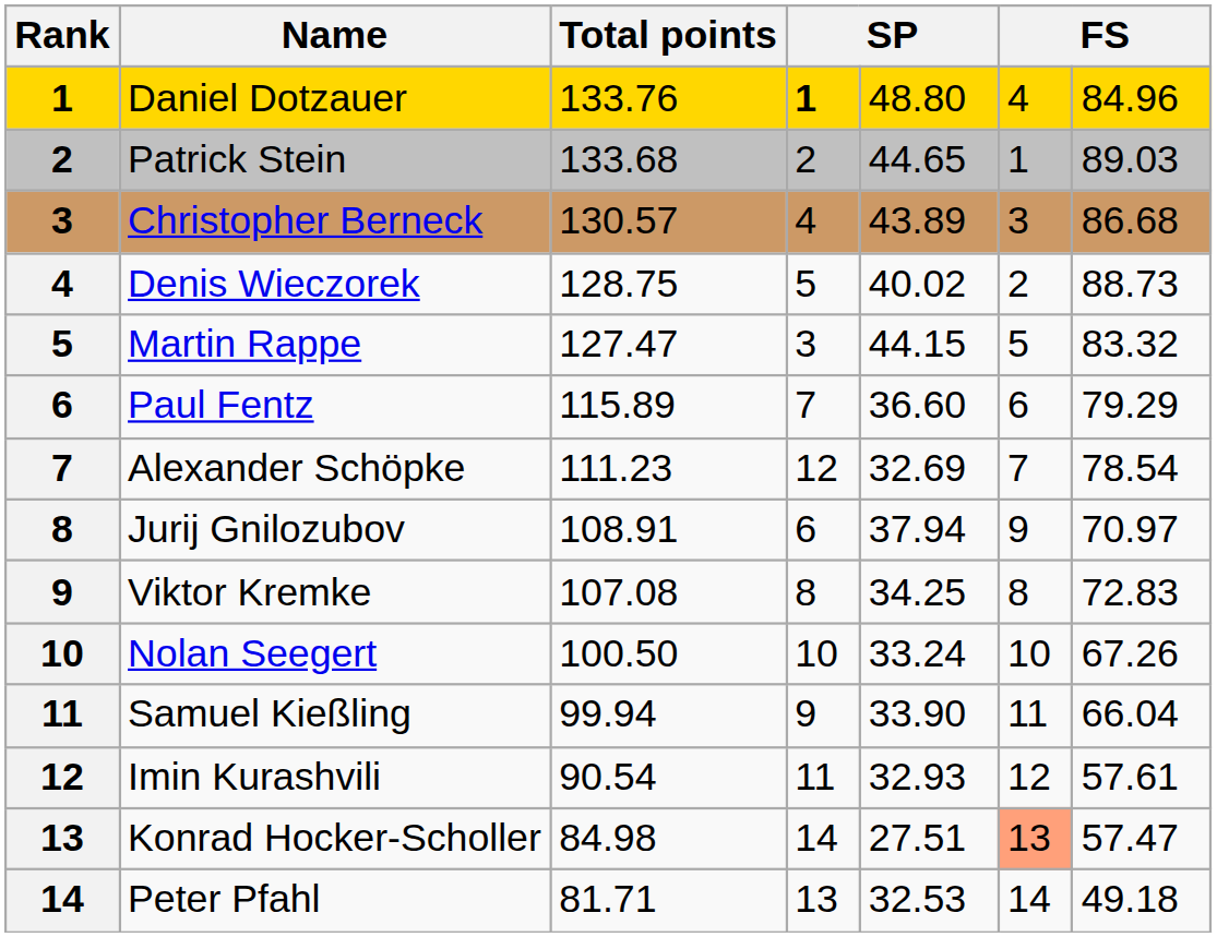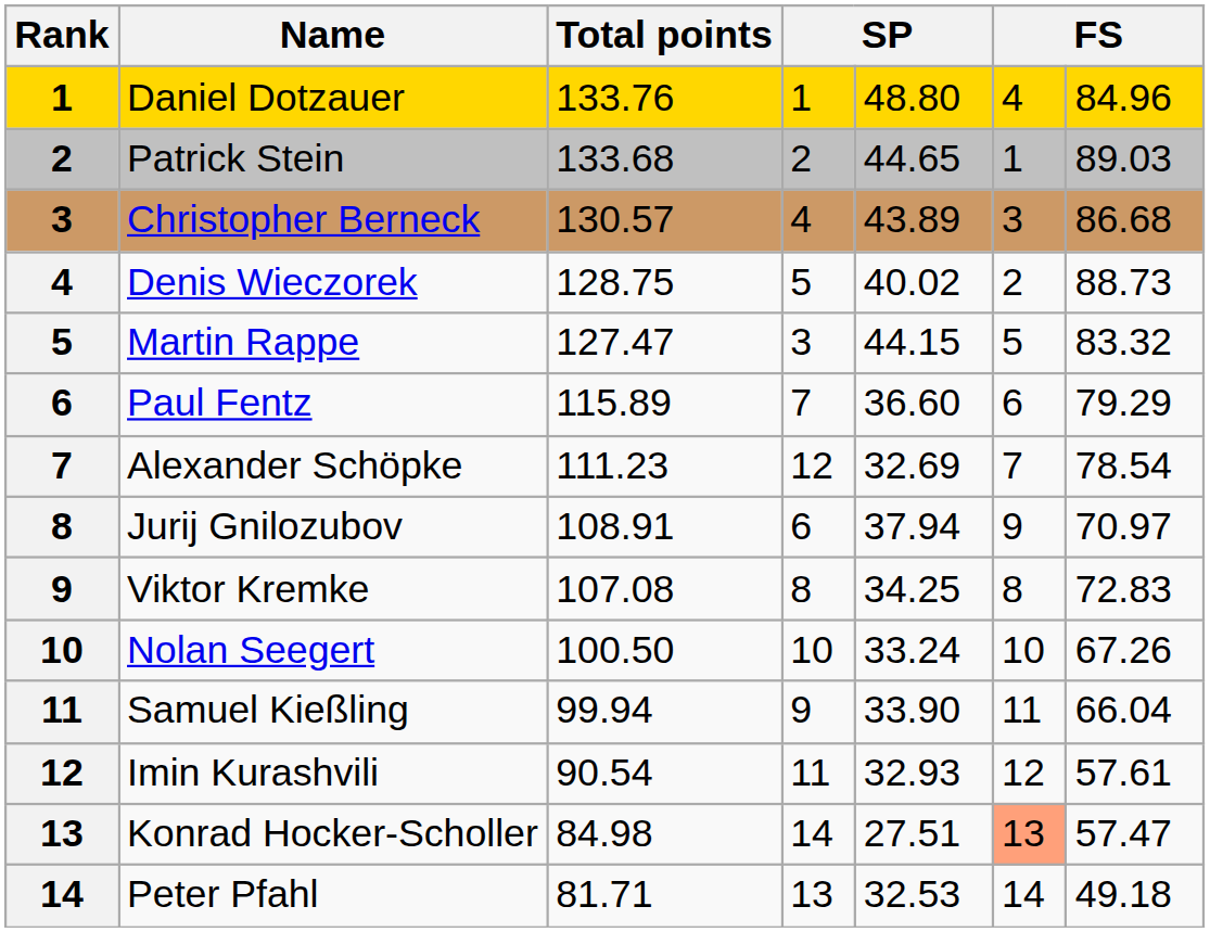Daniel Dotzauer | column 4: bold -> normal
